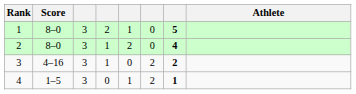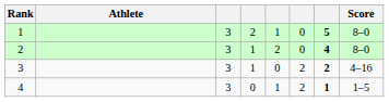columns swapped: Athlete <-> Score
